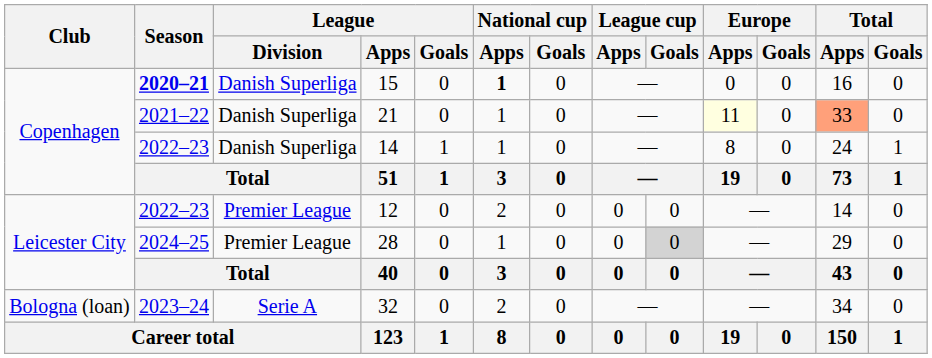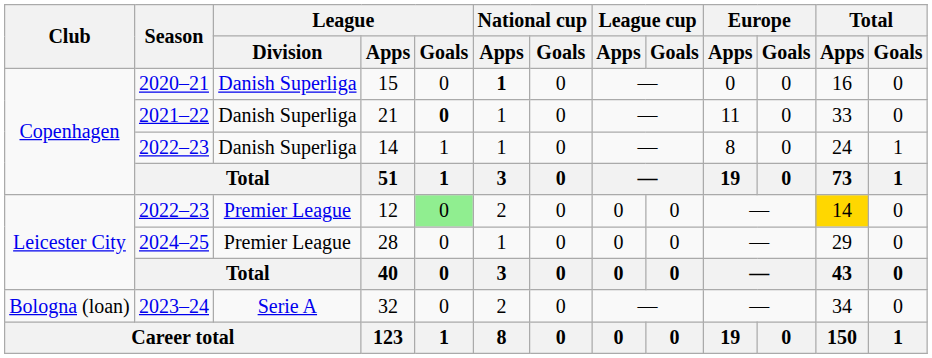15 | Season: bold -> normal
21 | League / Goals: normal -> bold
21 | Europe / Apps: lightyellow background -> no background
21 | Total / Apps: lightsalmon background -> no background
12 | League / Goals: no background -> lightgreen background
12 | Total / Apps: no background -> gold background
28 | League cup / Goals: lightgrey background -> no background
